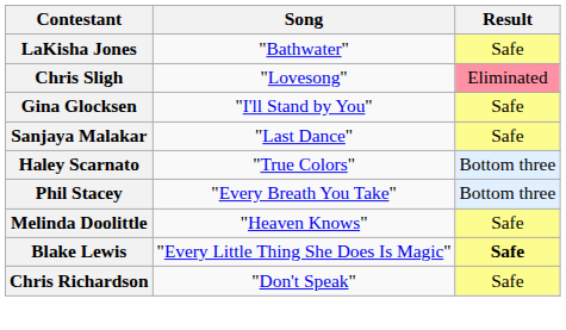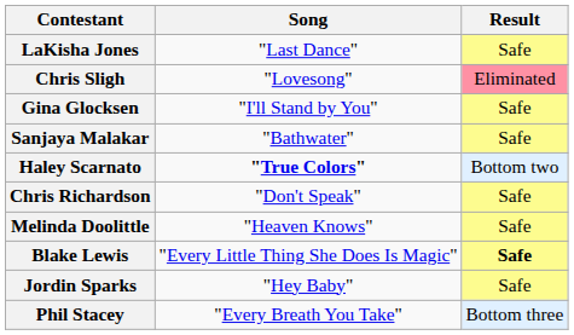LaKisha Jones | Song: "Bathwater" -> "Last Dance"
Sanjaya Malakar | Song: "Last Dance" -> "Bathwater"
Haley Scarnato | Song: normal -> bold
Haley Scarnato | Result: Bottom three -> Bottom two
rows swapped: Phil Stacey <-> Chris Richardson
+ row: Jordin Sparks | "Hey Baby" | Safe
